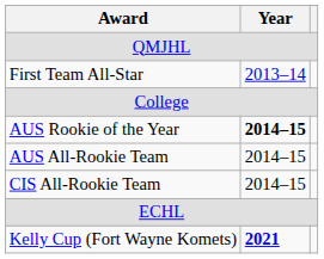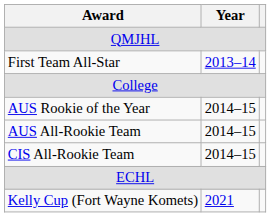AUS Rookie of the Year | Year: bold -> normal
Kelly Cup (Fort Wayne Komets) | Year: bold -> normal
